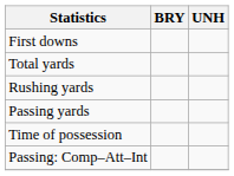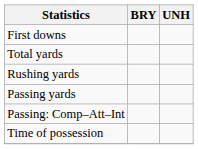rows swapped: Passing: Comp–Att–Int <-> Time of possession
